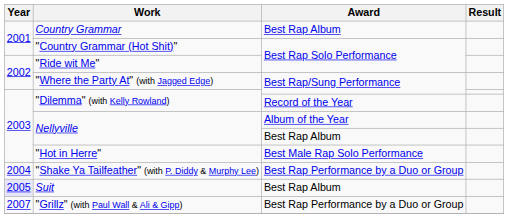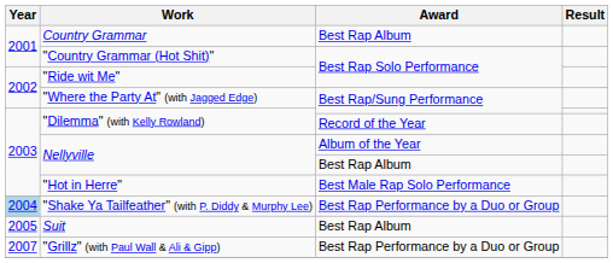"Shake Ya Tailfeather" (with P. Diddy & Murphy Lee) | Year: no background -> lightblue background
Suit | Year: lavender background -> no background
